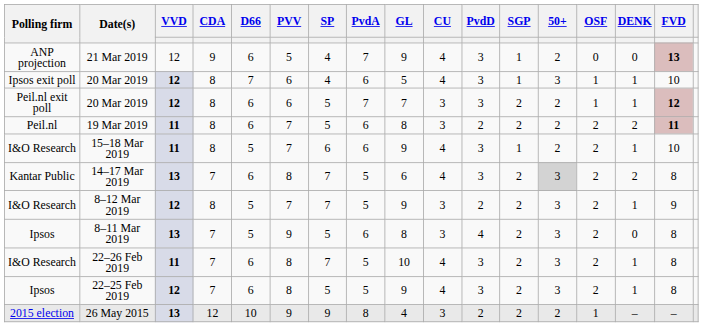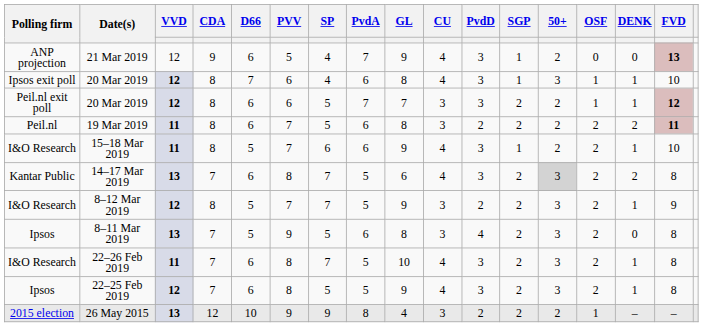Ipsos exit poll / 20 Mar 2019 | GL: 5 -> 8
